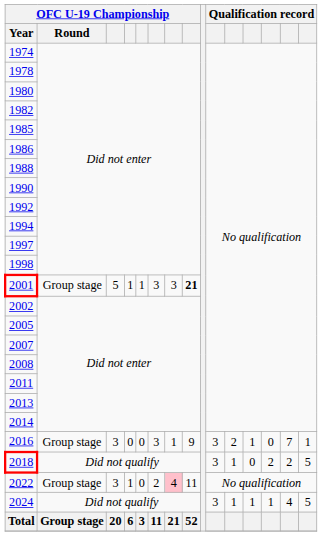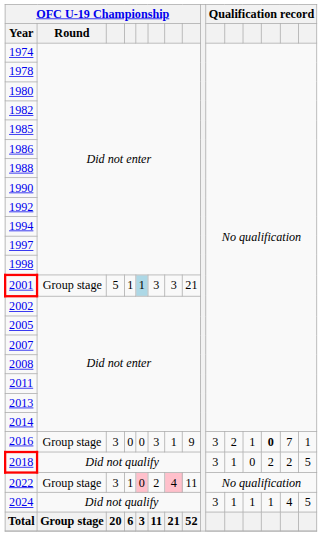2001 | column 5: no background -> lightblue background
2001 | column 8: bold -> normal
2016 | column 13: normal -> bold
2022 | column 5: no background -> pink background
